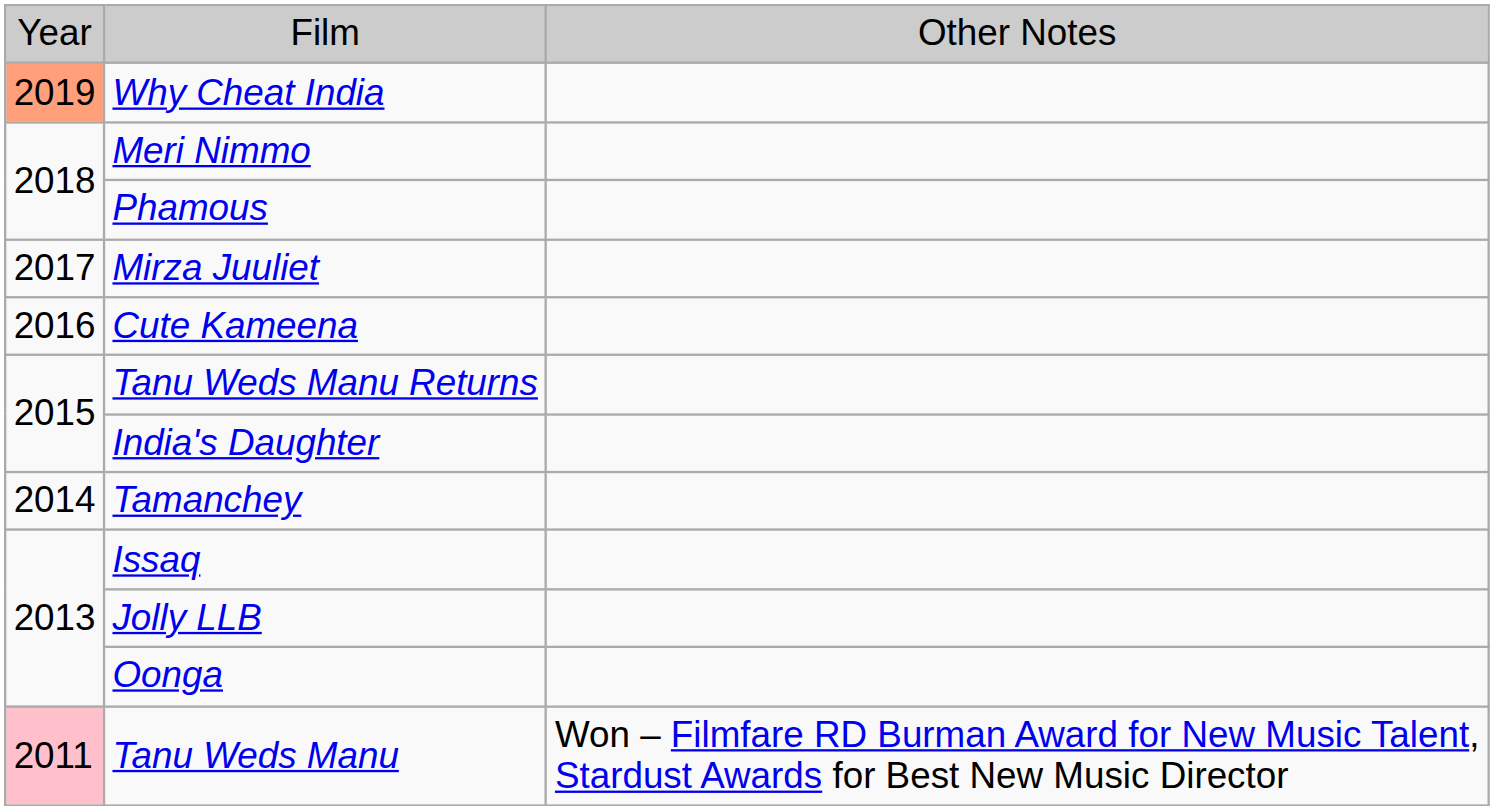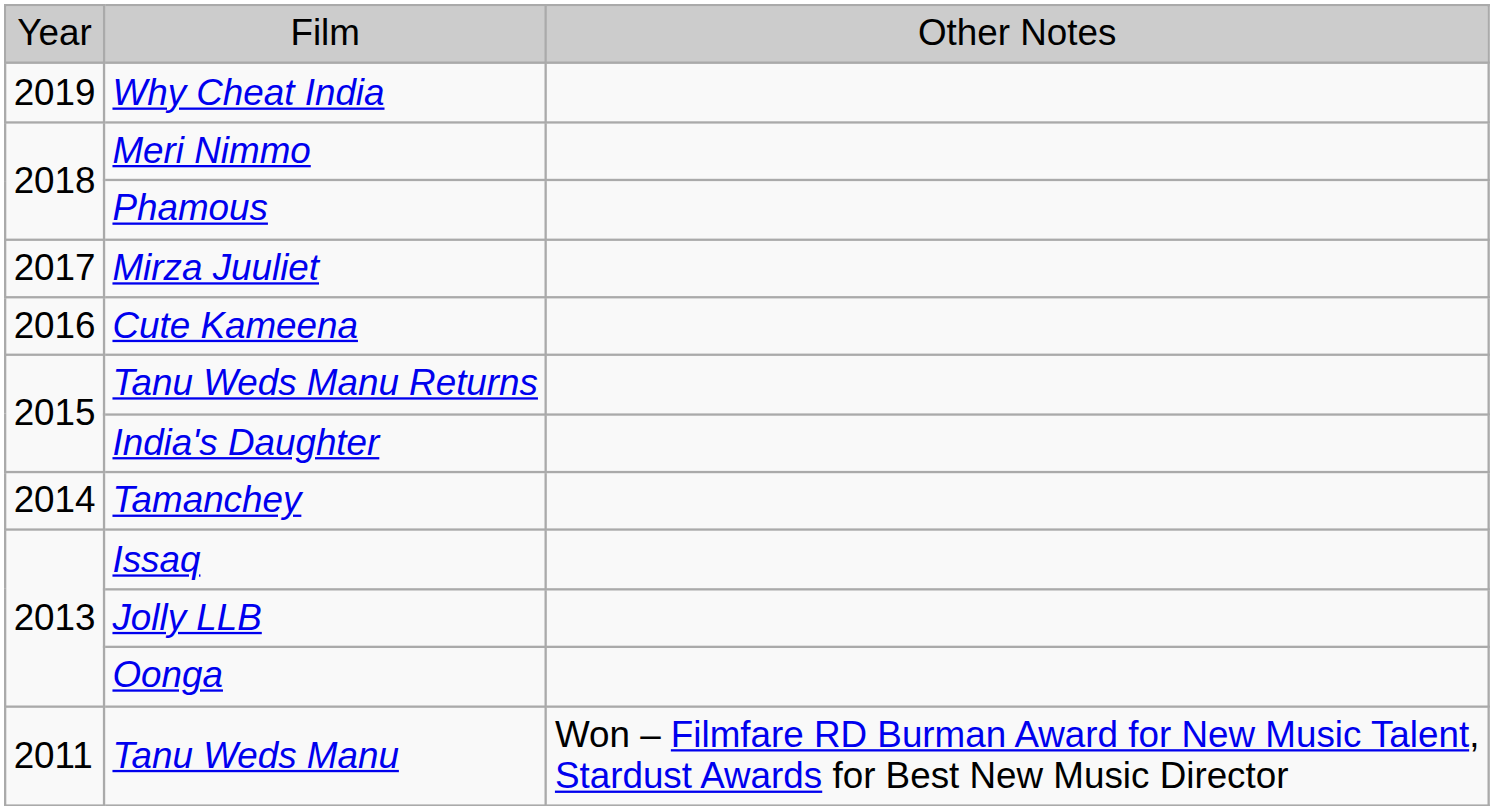Why Cheat India | column 1: lightsalmon background -> no background
Tanu Weds Manu | column 1: pink background -> no background
